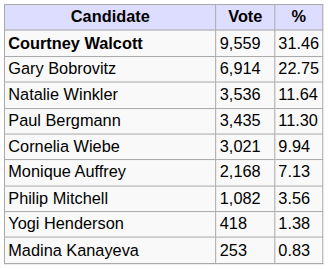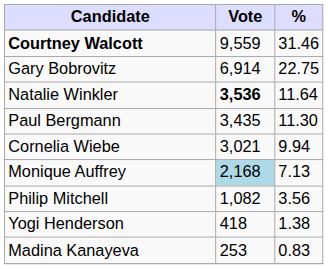Natalie Winkler | Vote: normal -> bold
Monique Auffrey | Vote: no background -> lightblue background
